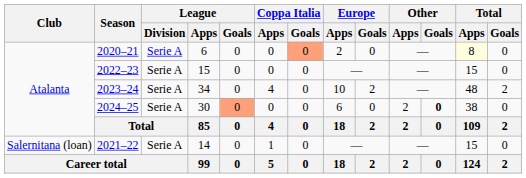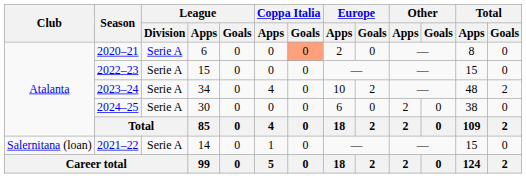2020–21 | Total / Apps: lightyellow background -> no background
2024–25 | League / Goals: lightsalmon background -> no background
2024–25 | Other / Goals: bold -> normal
